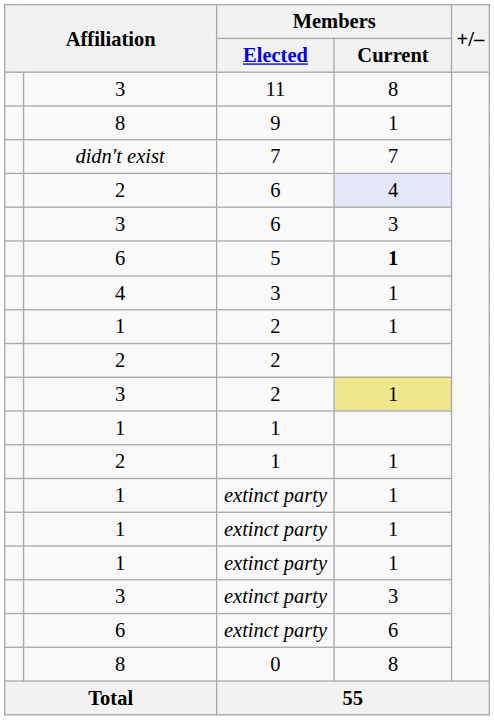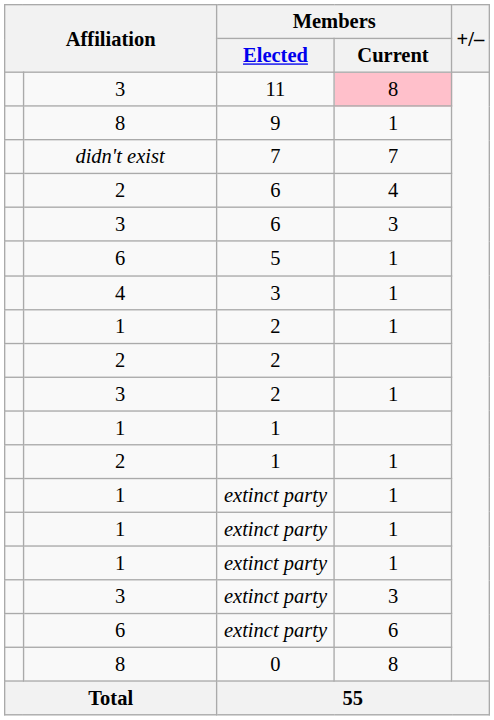11 | Members / Current: no background -> pink background
2 / 6 | Members / Current: lavender background -> no background
5 | Members / Current: bold -> normal
3 / 2 | Members / Current: khaki background -> no background
